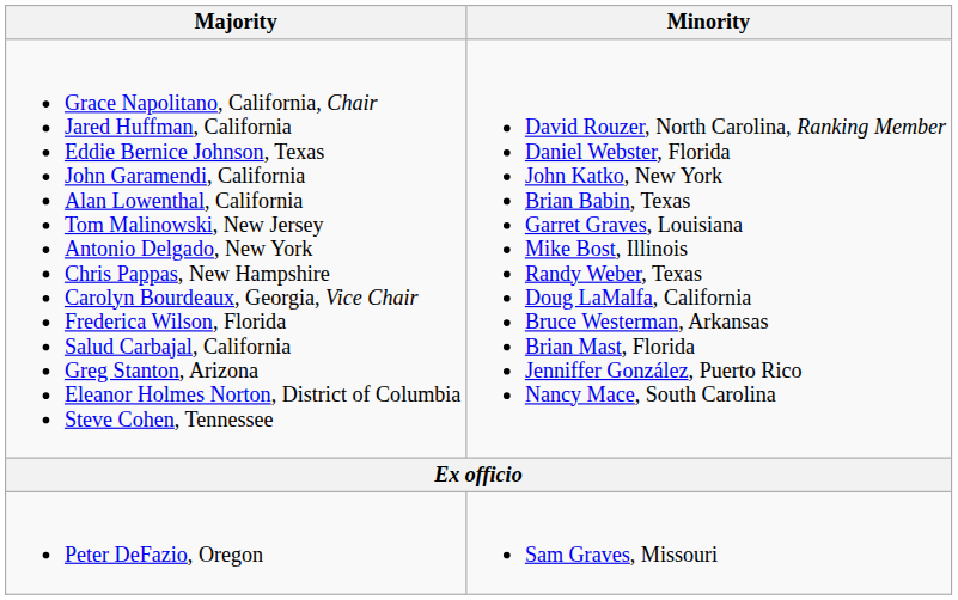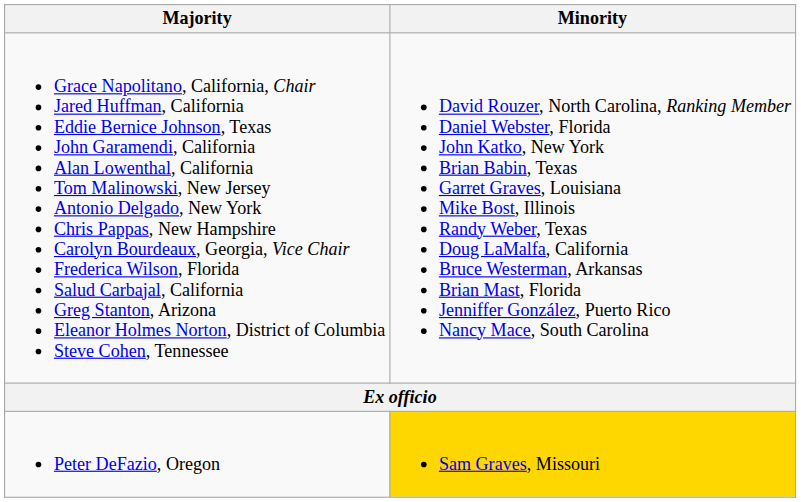Peter DeFazio, Oregon | Minority: no background -> gold background
